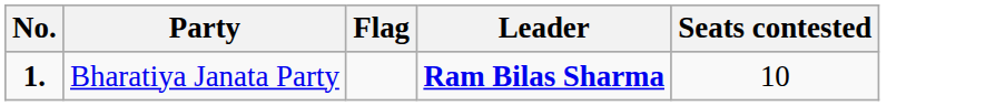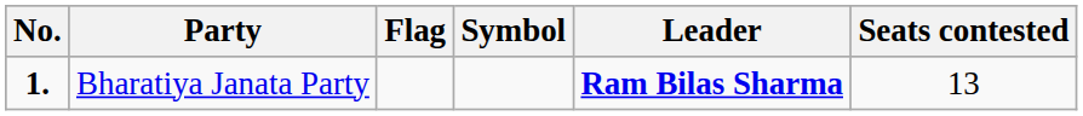+ column: Symbol
Bharatiya Janata Party | Seats contested: 10 -> 13
